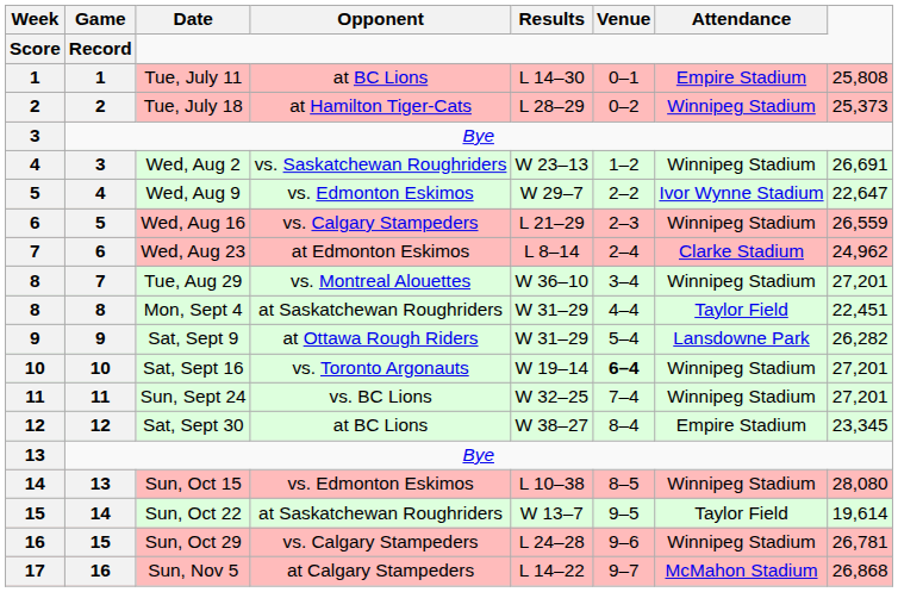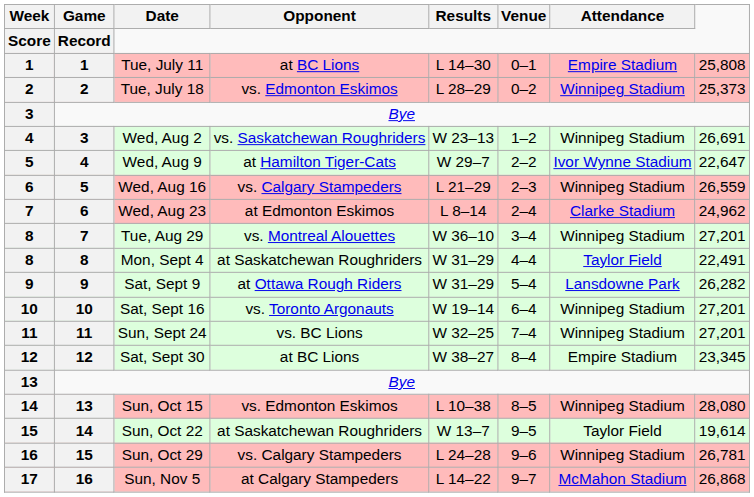Tue, July 18 | Opponent: at Hamilton Tiger-Cats -> vs. Edmonton Eskimos
Wed, Aug 9 | Opponent: vs. Edmonton Eskimos -> at Hamilton Tiger-Cats
Mon, Sept 4 | column 8: 22,451 -> 22,491
Sat, Sept 16 | Venue: bold -> normal
